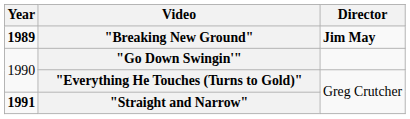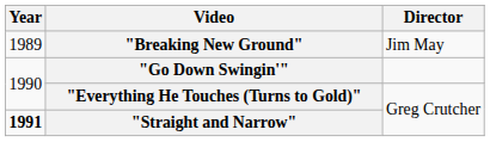"Breaking New Ground" | Year: bold -> normal
"Breaking New Ground" | Director: bold -> normal
